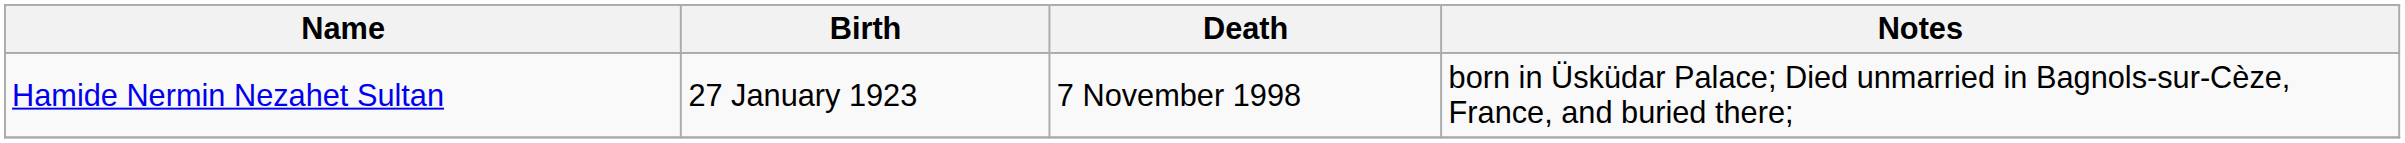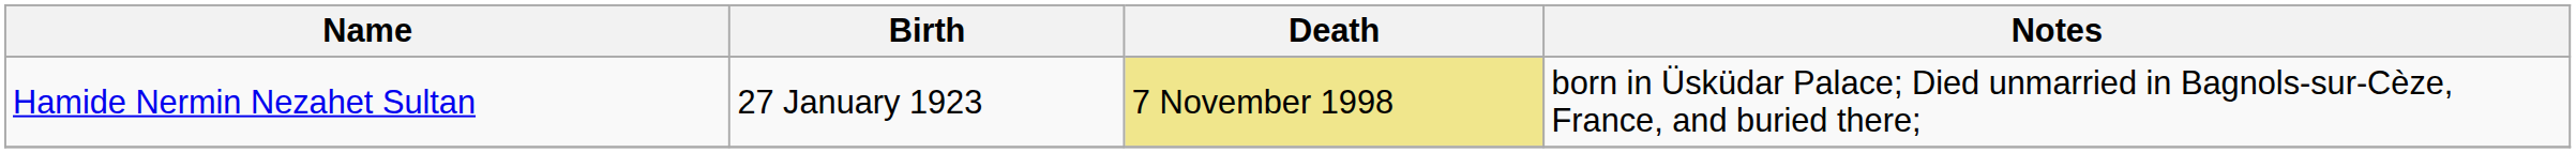Hamide Nermin Nezahet Sultan | Death: no background -> khaki background
